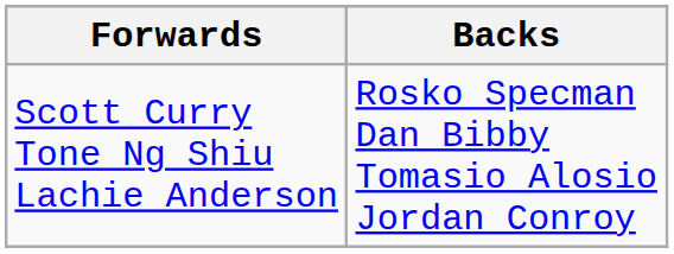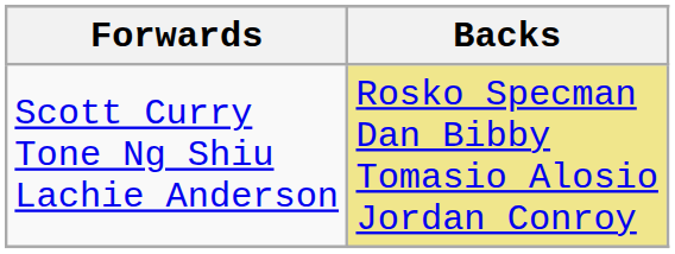Scott Curry Tone Ng Shiu Lachie Anderson | Backs: no background -> khaki background
